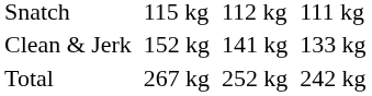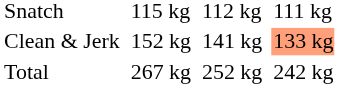Clean & Jerk | column 4: no background -> lightsalmon background
